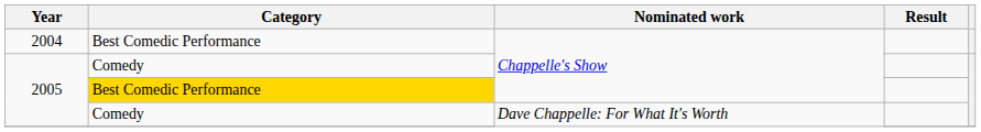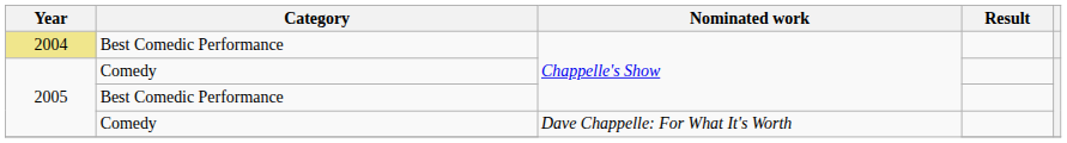2004 | Year: no background -> khaki background
2005 / Best Comedic Performance | Category: gold background -> no background
